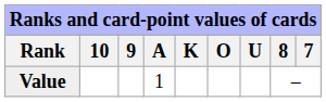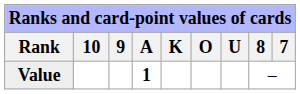Value | A: normal -> bold
